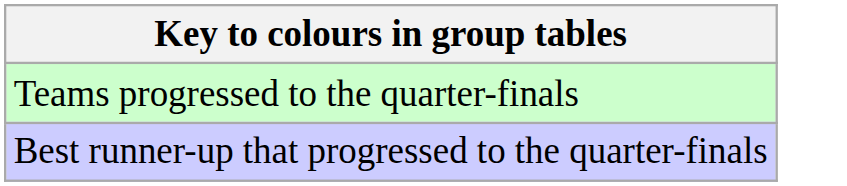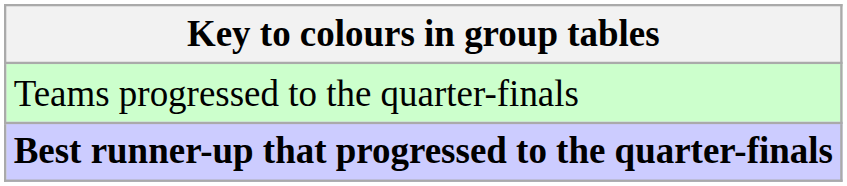row 3 | column 1: normal -> bold
